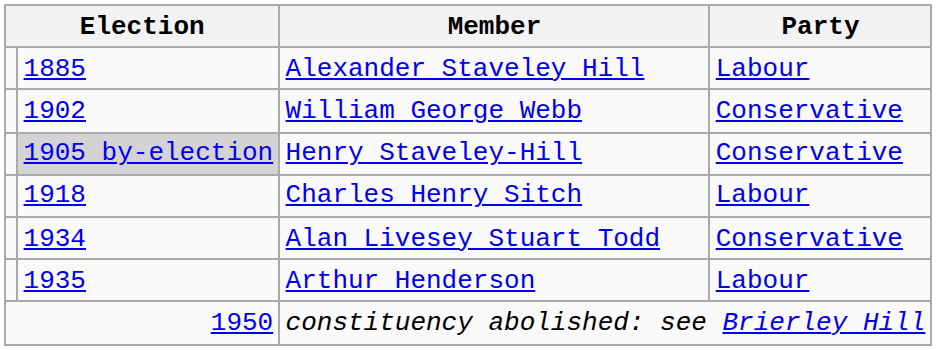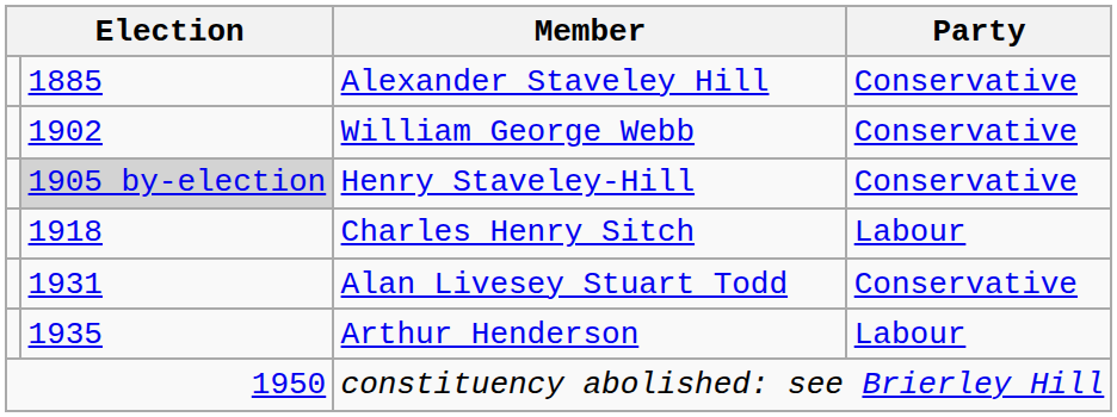Alexander Staveley Hill | Party: Labour -> Conservative
Alan Livesey Stuart Todd | column 2: 1934 -> 1931
